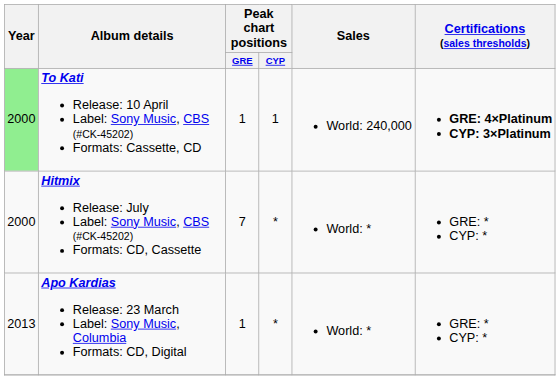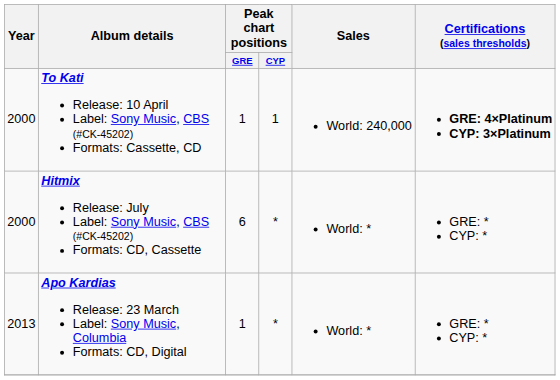row 3 | Year: lightgreen background -> no background
row 4 | Peak chart positions / GRE: 7 -> 6
